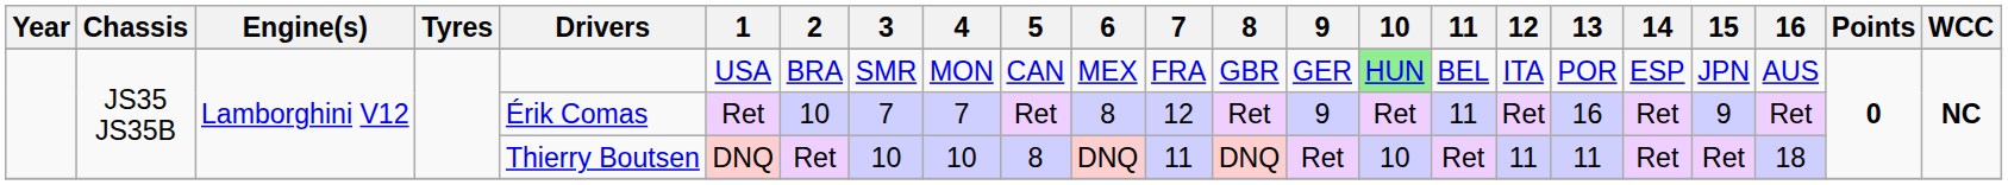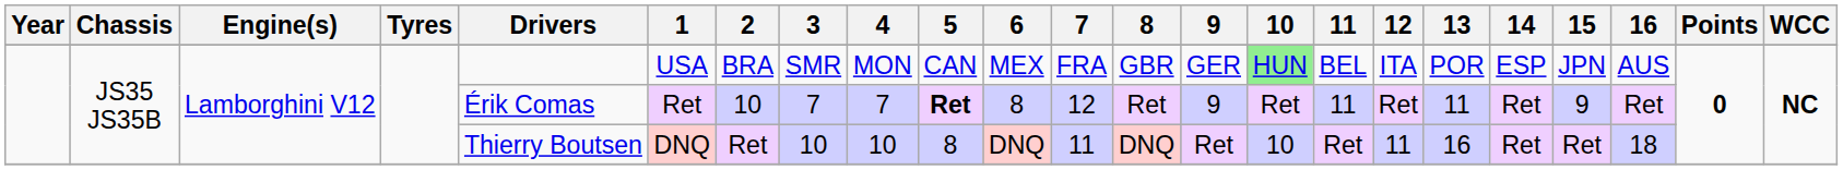row 3 | 5: normal -> bold
row 3 | 13: 16 -> 11
row 4 | 13: 11 -> 16
